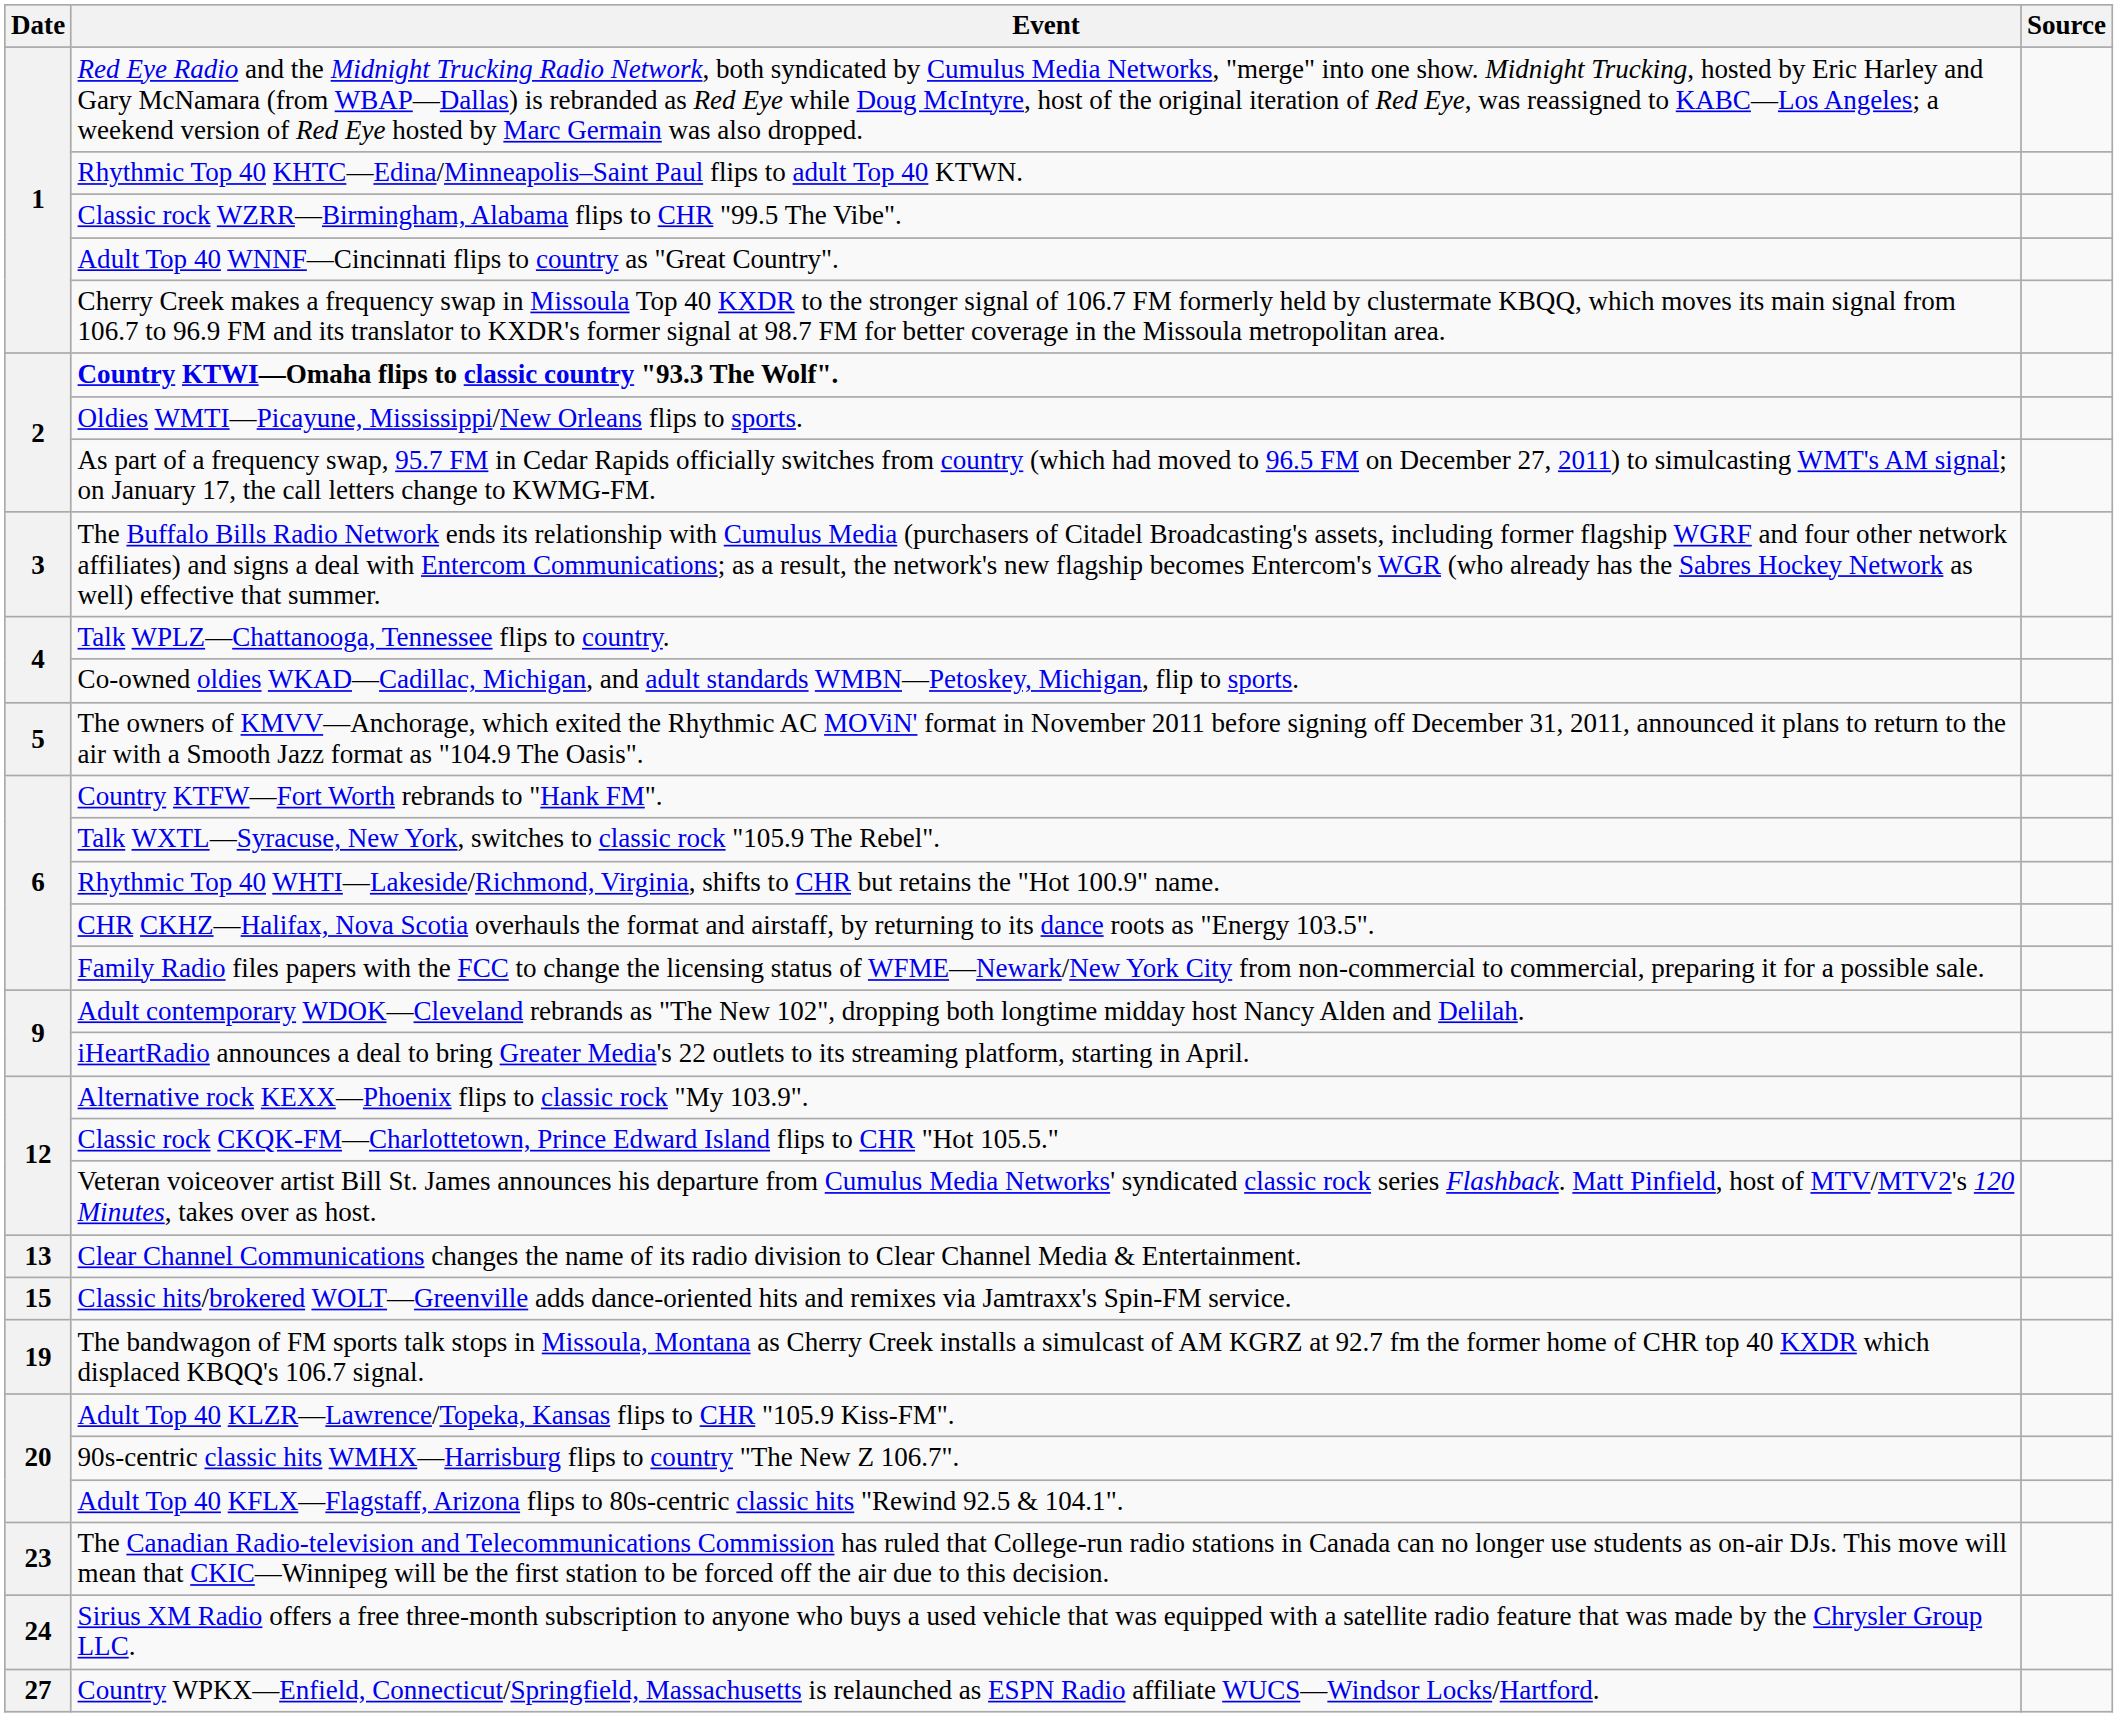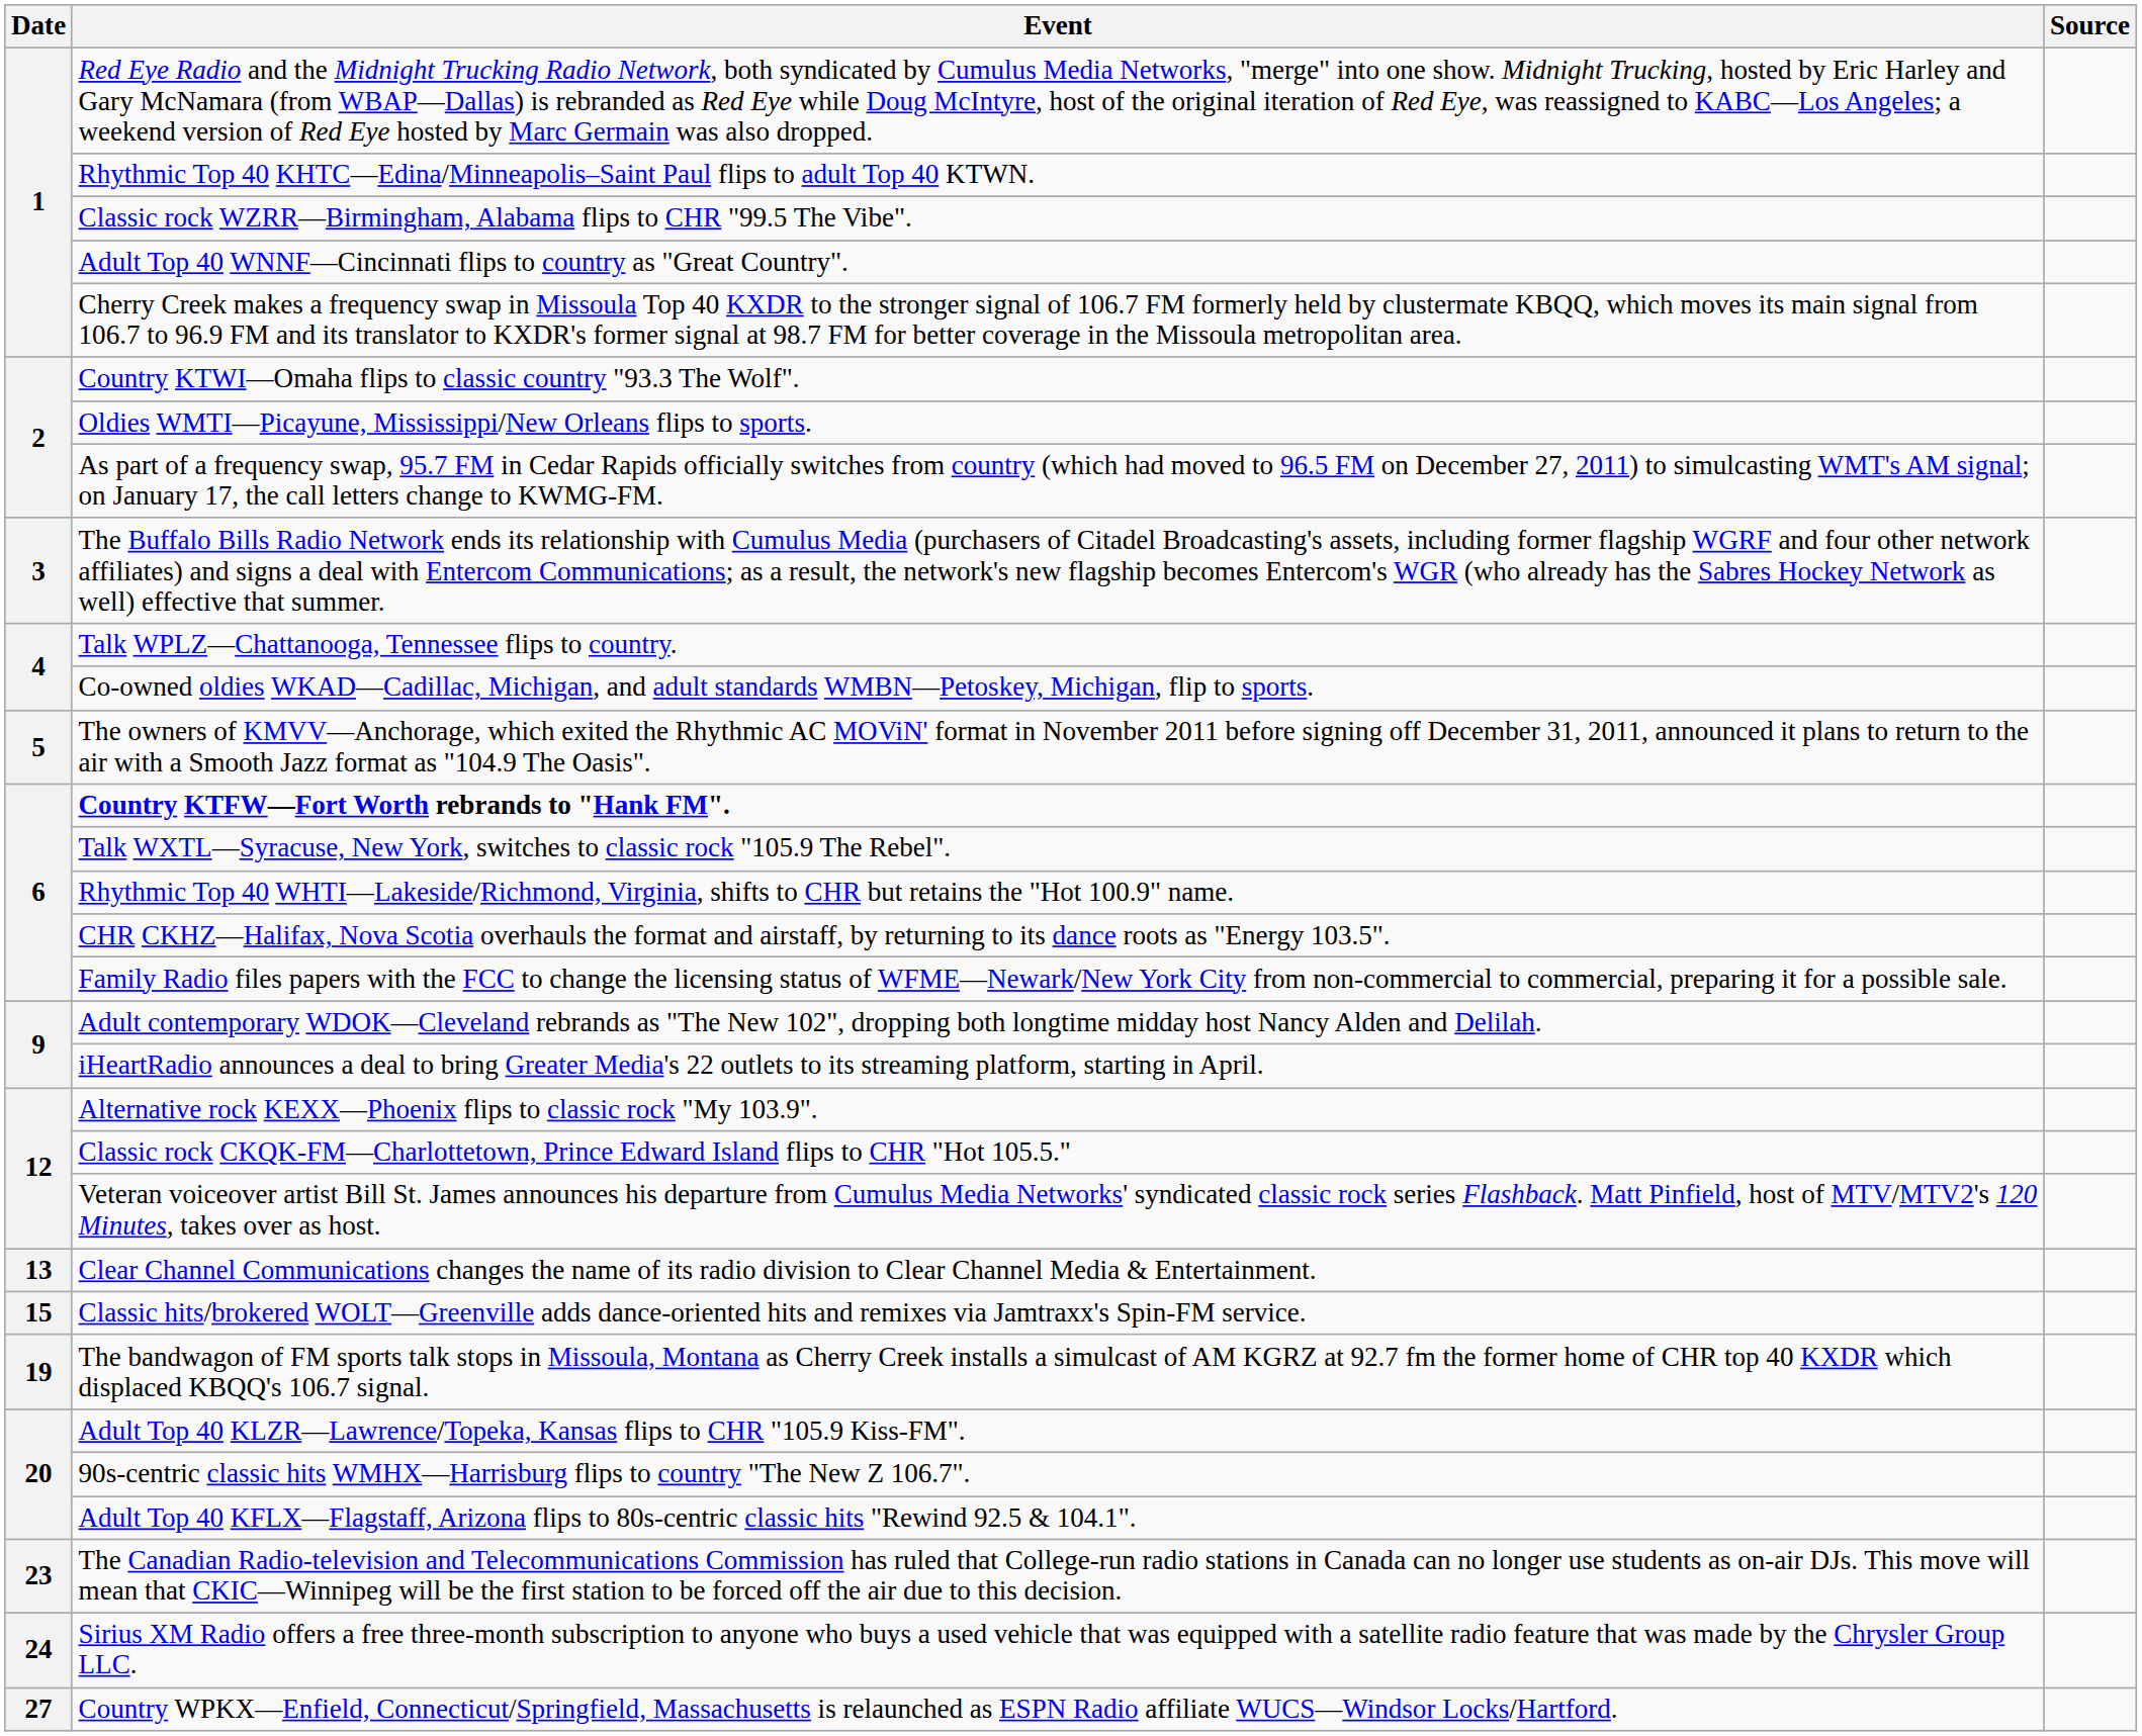Country KTWI—Omaha flips to classic country "93.3 The Wolf". | Event: bold -> normal
Country KTFW—Fort Worth rebrands to "Hank FM". | Event: normal -> bold
